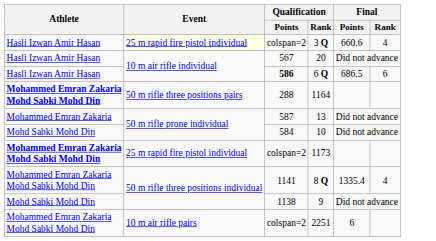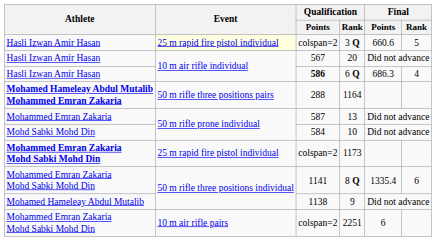3 Q | Final / Rank: 4 -> 5
6 Q | Final / Points: 686.5 -> 686.3
6 Q | Final / Rank: 6 -> 4
1164 | Athlete: Mohammed Emran Zakaria Mohd Sabki Mohd Din -> Mohamed Hameleay Abdul Mutalib Mohammed Emran Zakaria
8 Q | Final / Rank: 4 -> 6
9 | Athlete: Mohd Sabki Mohd Din -> Mohamed Hameleay Abdul Mutalib
